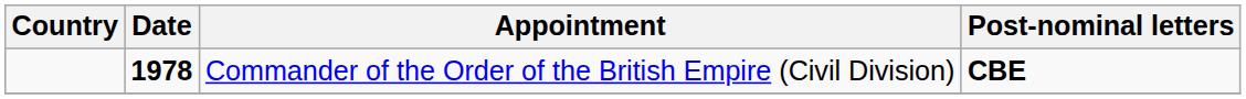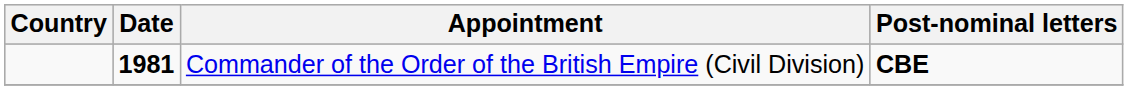row 2 | Date: 1978 -> 1981
